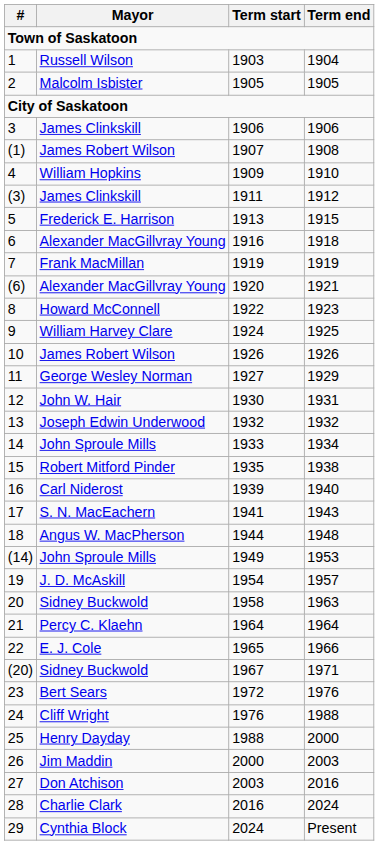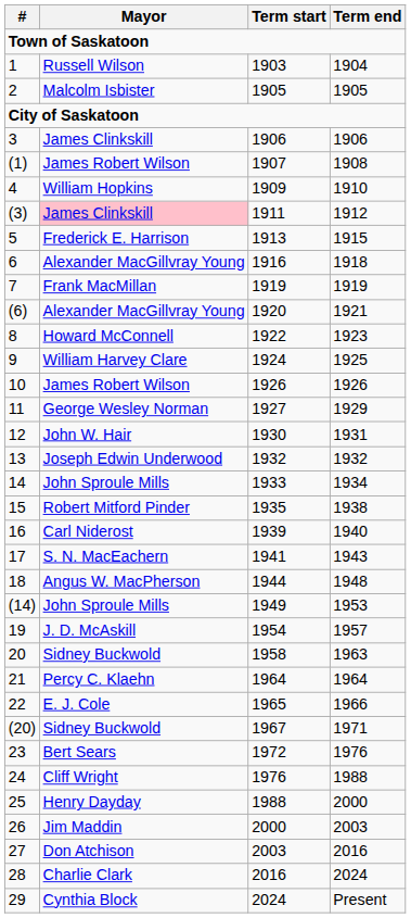(3) | Mayor: no background -> pink background
